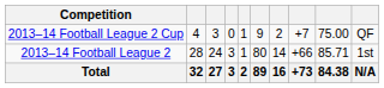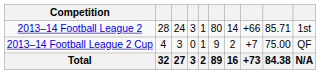rows swapped: 2013–14 Football League 2 <-> 2013–14 Football League 2 Cup
